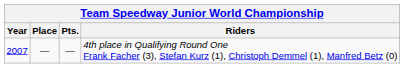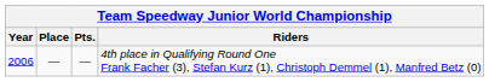row 3 | Year: 2007 -> 2006
